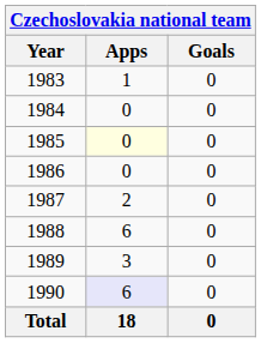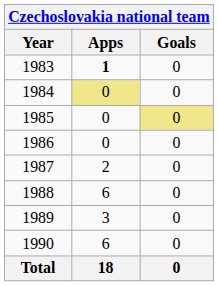1983 | Apps: normal -> bold
1984 | Apps: no background -> khaki background
1985 | Apps: lightyellow background -> no background
1985 | Goals: no background -> khaki background
1990 | Apps: lavender background -> no background
